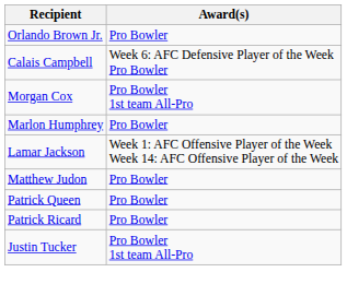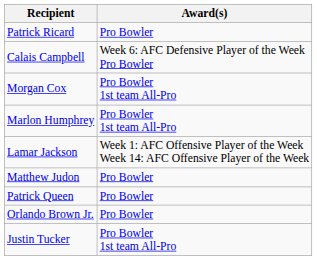rows swapped: Orlando Brown Jr. <-> Patrick Ricard
Marlon Humphrey | Award(s): Pro Bowler -> Pro Bowler 1st team All-Pro
